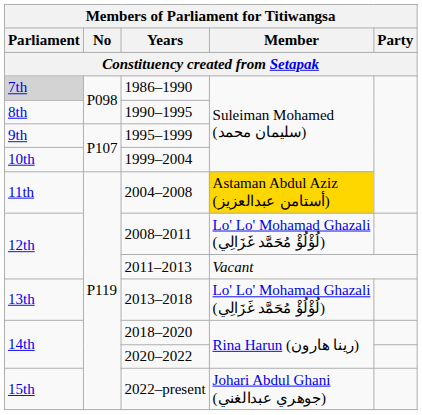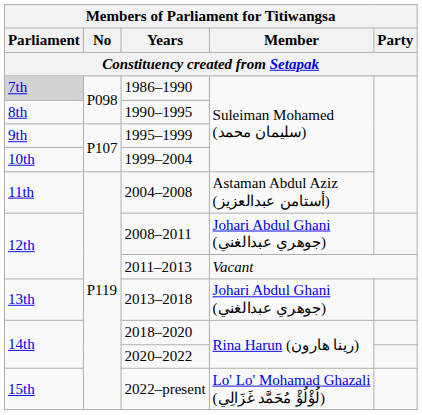2004–2008 | Member: gold background -> no background
2008–2011 | Member: Lo' Lo' Mohamad Ghazali (لُؤْلُؤْ مُحَمَّد غَزَالِي) -> Johari Abdul Ghani (جوهري عبدالغني)
2013–2018 | Member: Lo' Lo' Mohamad Ghazali (لُؤْلُؤْ مُحَمَّد غَزَالِي) -> Johari Abdul Ghani (جوهري عبدالغني)
2022–present | Member: Johari Abdul Ghani (جوهري عبدالغني) -> Lo' Lo' Mohamad Ghazali (لُؤْلُؤْ مُحَمَّد غَزَالِي)
